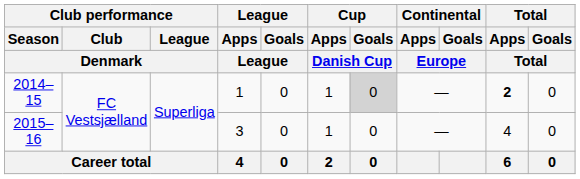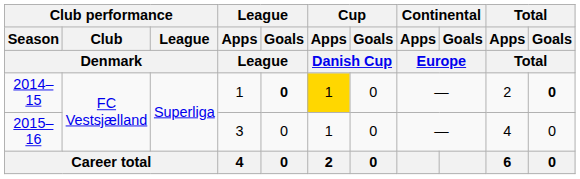2014–15 | League / Goals / League: normal -> bold
2014–15 | Cup / Apps / Danish Cup: no background -> gold background
2014–15 | Cup / Goals / Danish Cup: lightgrey background -> no background
2014–15 | Total / Apps / Total: bold -> normal
2014–15 | Total / Goals / Total: normal -> bold
